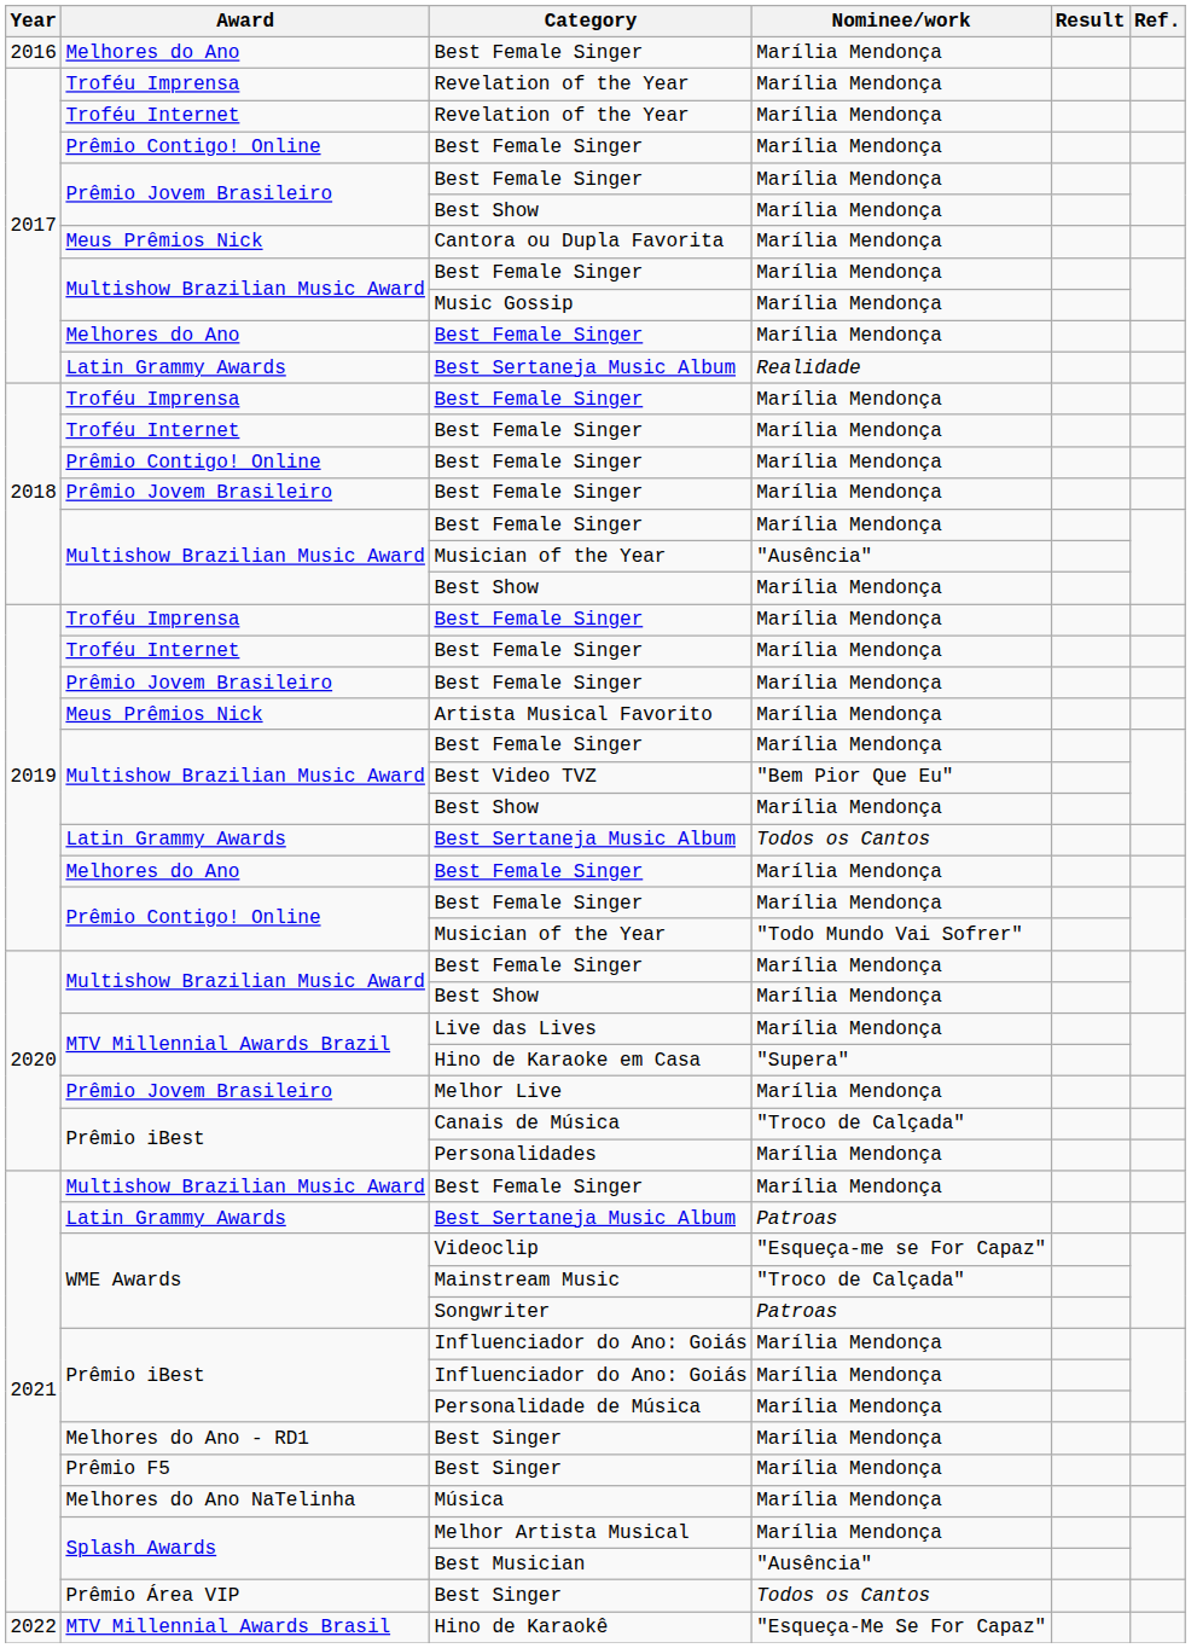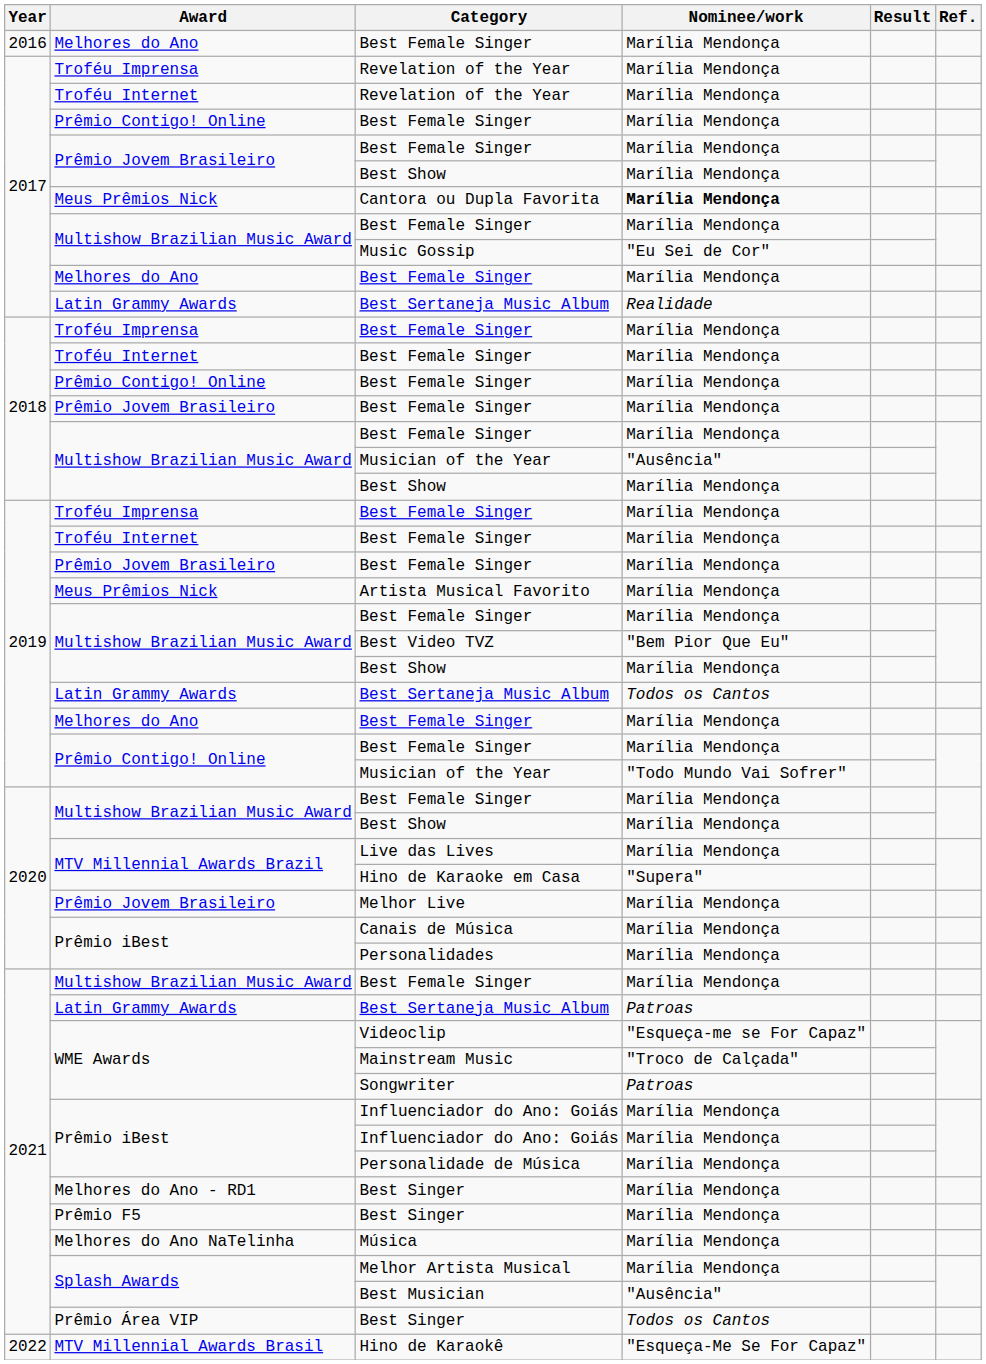Cantora ou Dupla Favorita | Nominee/work: normal -> bold
Music Gossip | Nominee/work: Marília Mendonça -> "Eu Sei de Cor"
Canais de Música | Nominee/work: "Troco de Calçada" -> Marília Mendonça
